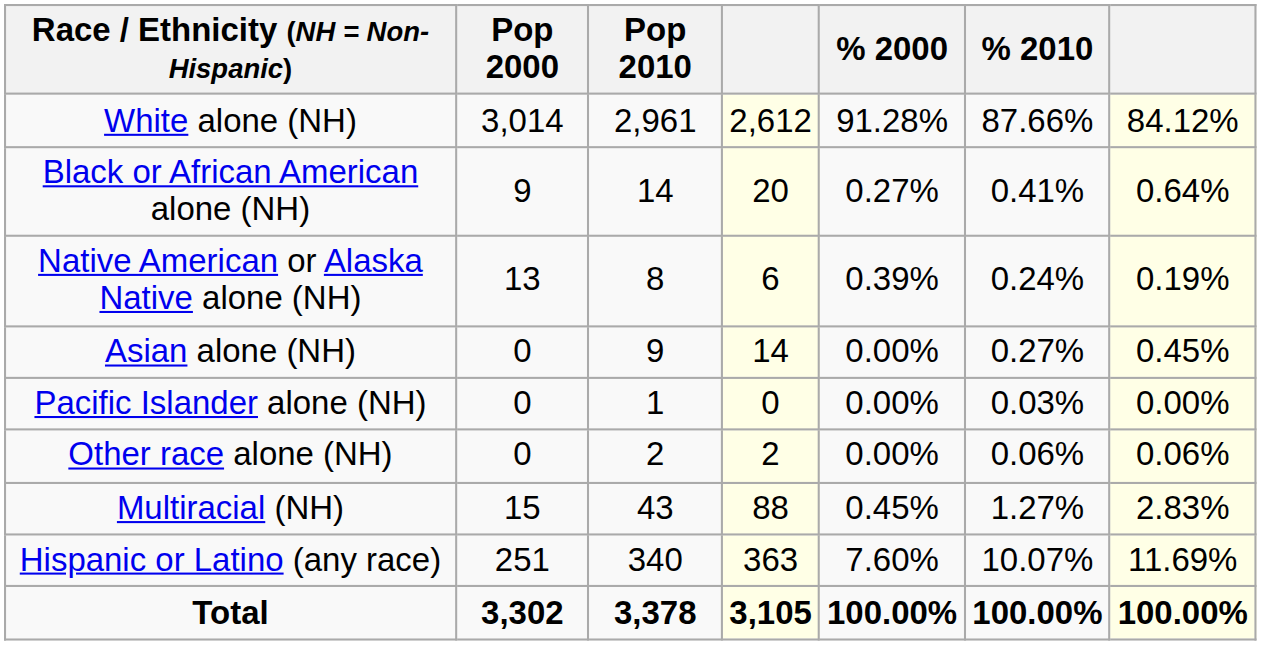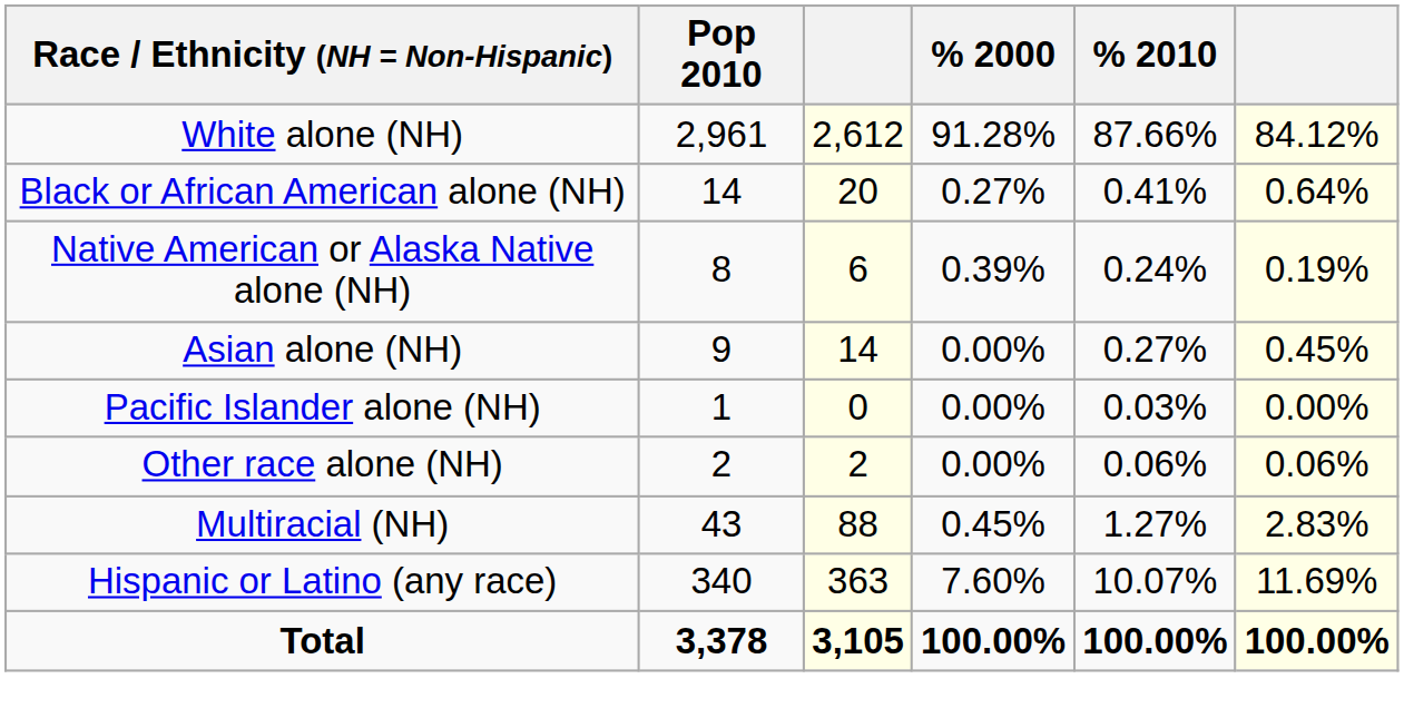- column: Pop 2000 | 3,014 | 9 | 13 | 0 | 0 | 0 | 15 | 251 | 3,302
